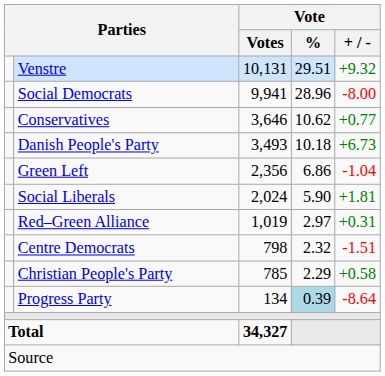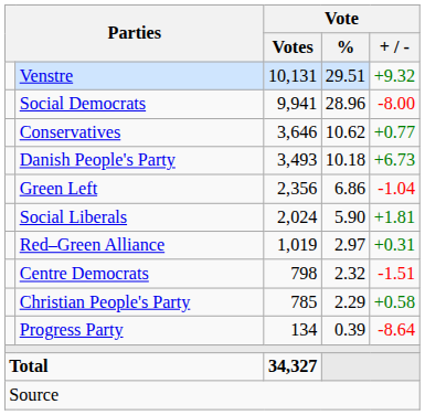Progress Party | Vote / %: lightblue background -> no background
